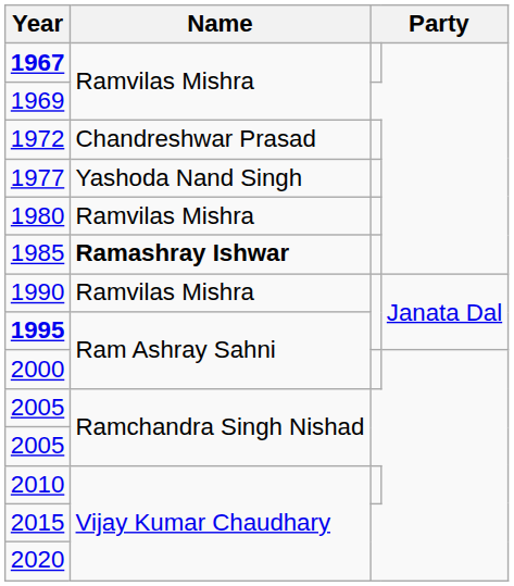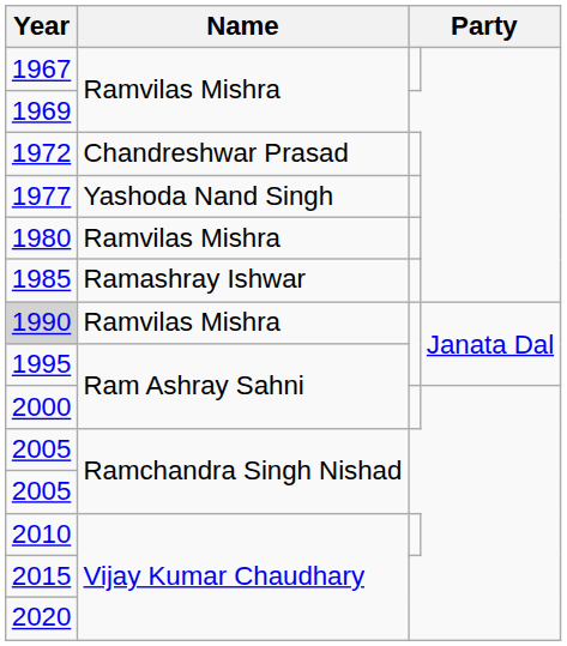1967 | Year: bold -> normal
1985 | Name: bold -> normal
1990 | Year: no background -> lightgrey background
1995 | Year: bold -> normal
